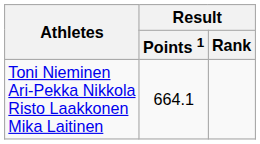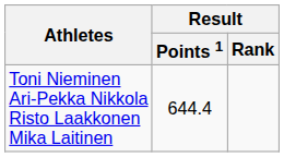row 3 | Result / Points 1: 664.1 -> 644.4
